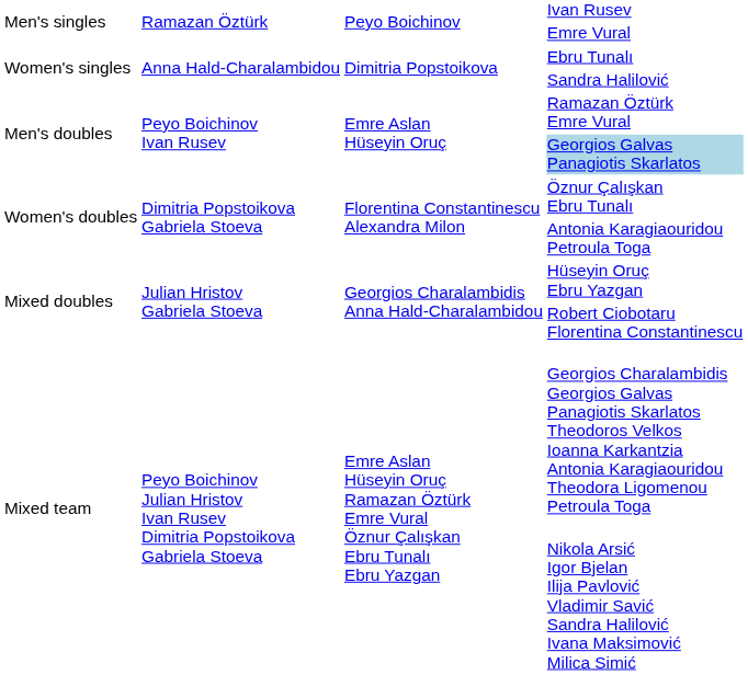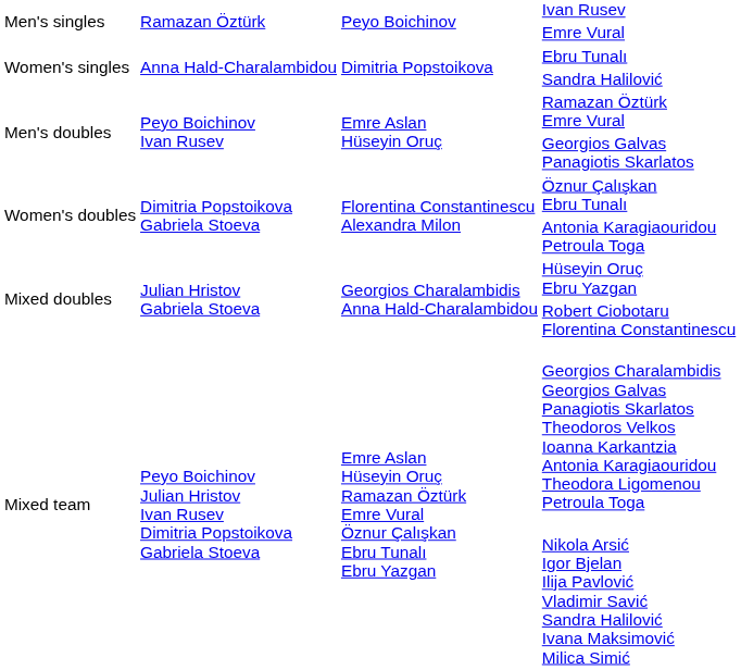Georgios Galvas Panagiotis Skarlatos | column 4: lightblue background -> no background
